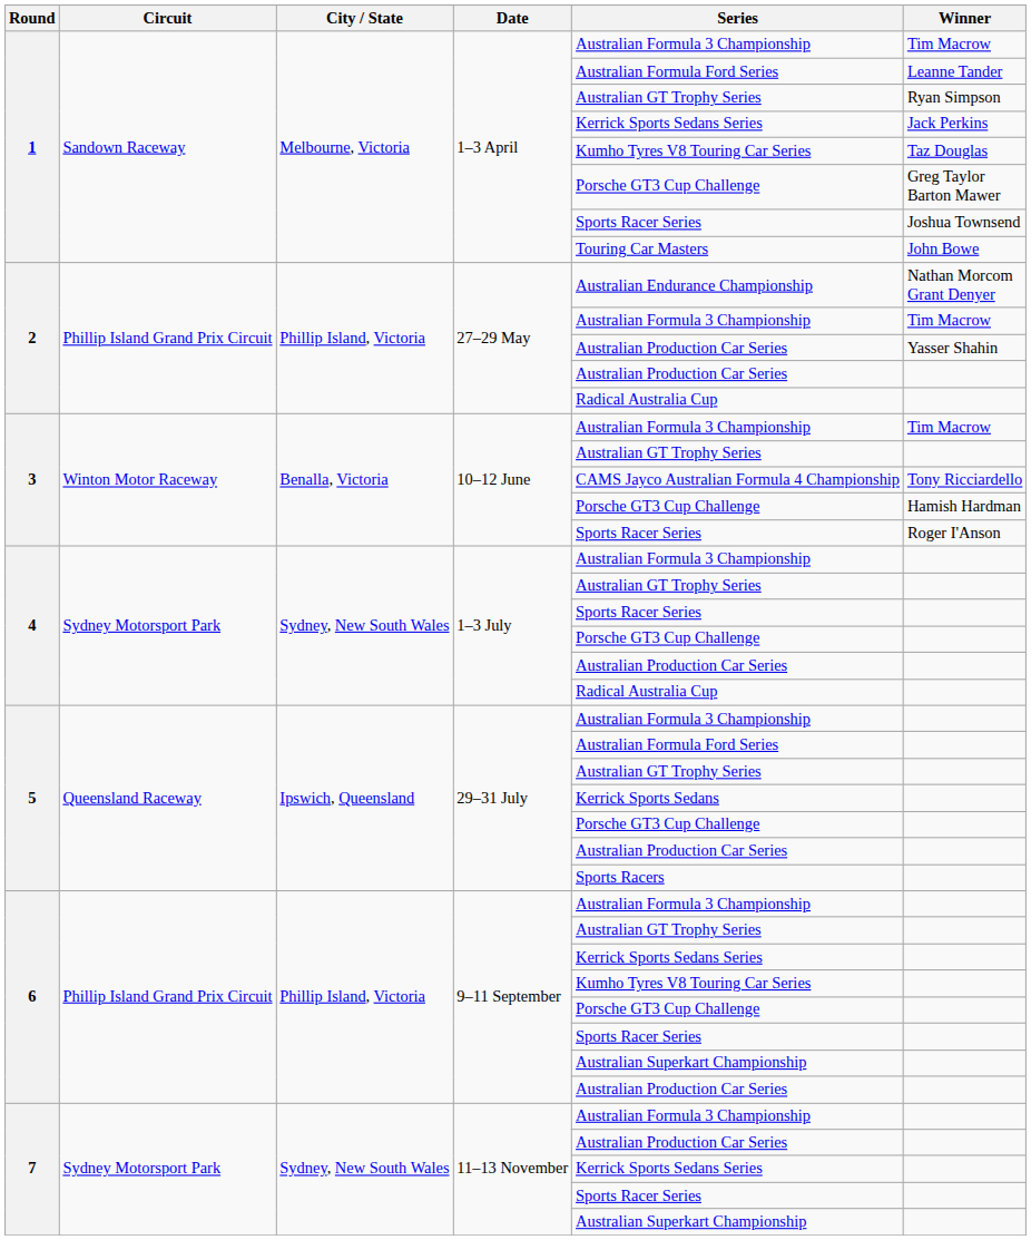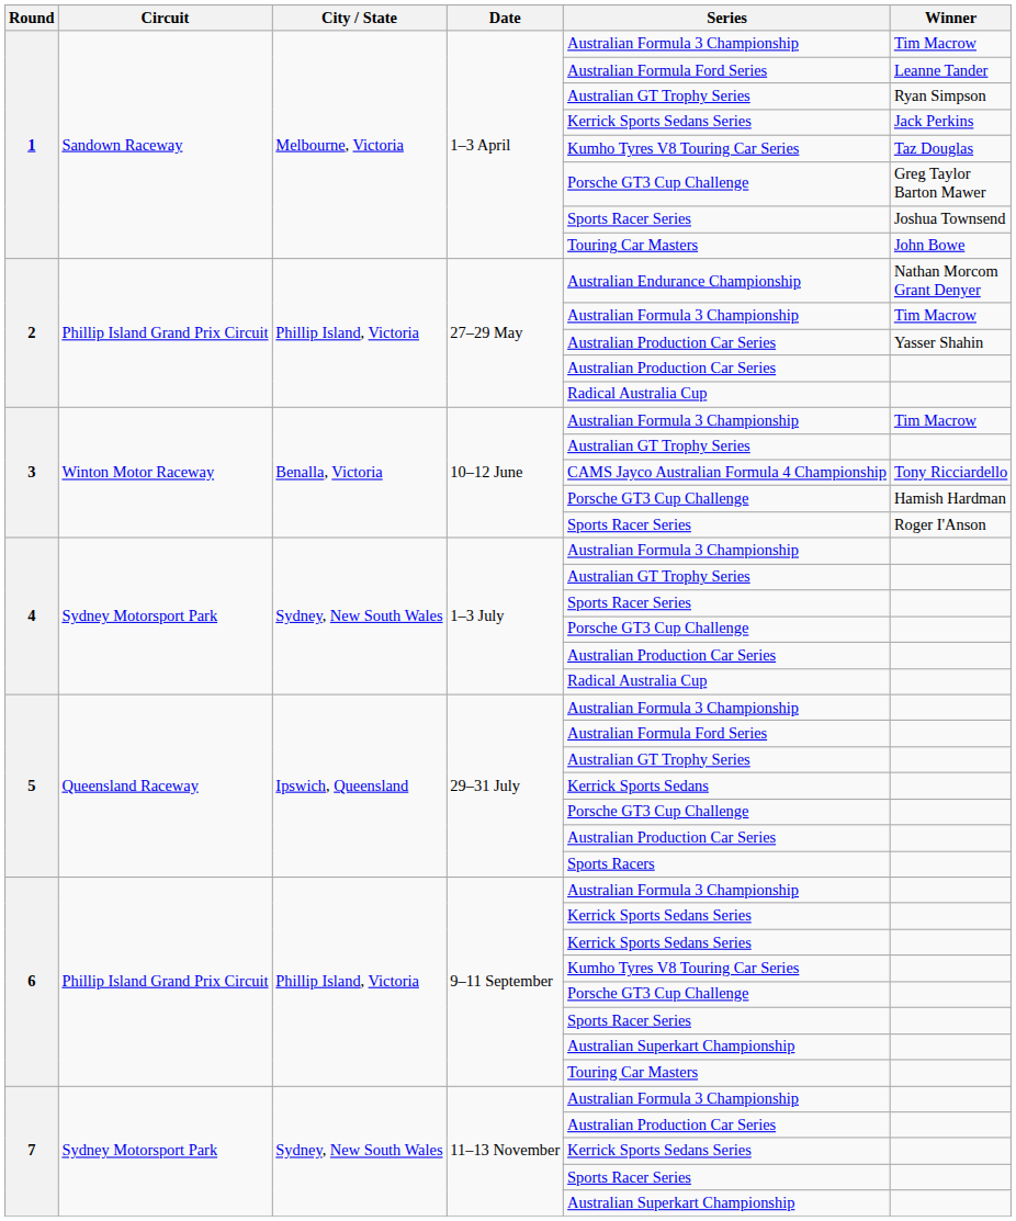row 34 | Series: Australian GT Trophy Series -> Kerrick Sports Sedans Series
row 40 | Series: Australian Production Car Series -> Touring Car Masters
